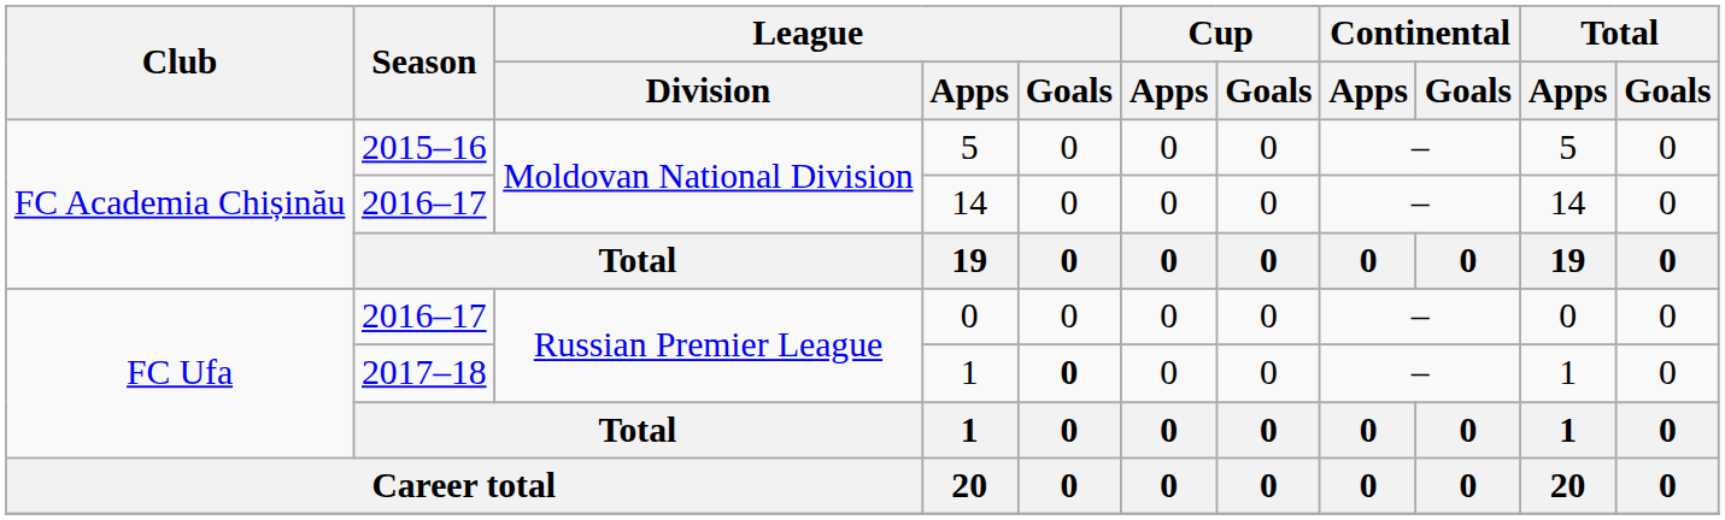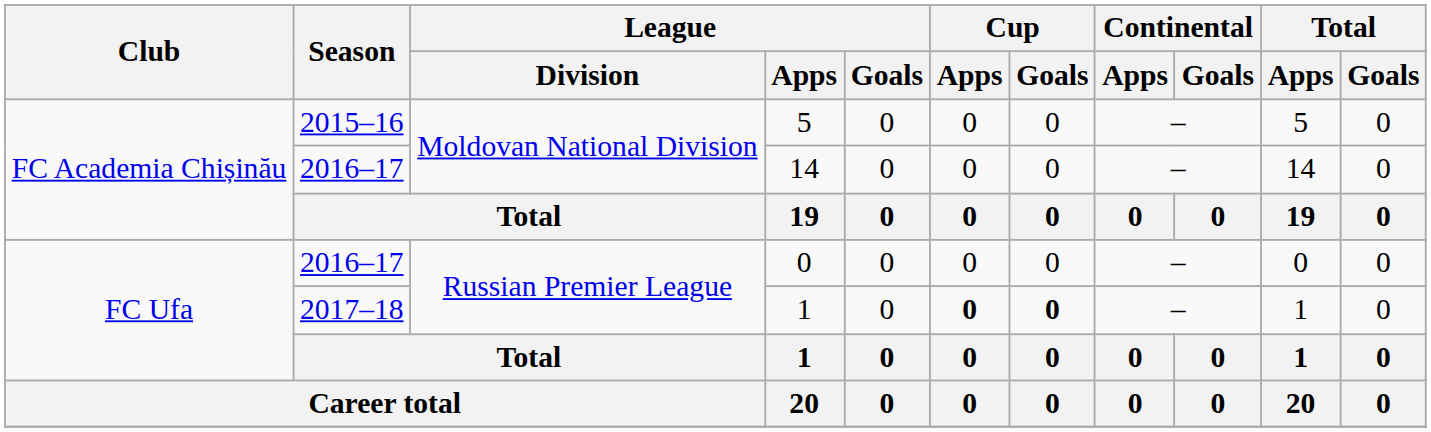2017–18 / 1 | League / Goals: bold -> normal
2017–18 / 1 | Cup / Apps: normal -> bold
2017–18 / 1 | Cup / Goals: normal -> bold
